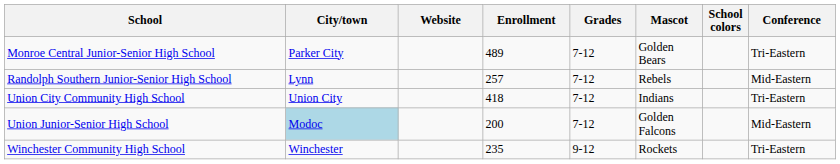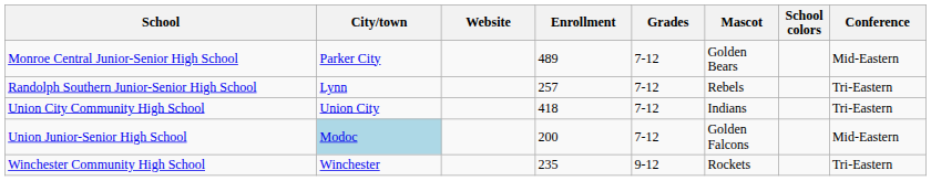Monroe Central Junior-Senior High School | Conference: Tri-Eastern -> Mid-Eastern
Randolph Southern Junior-Senior High School | Conference: Mid-Eastern -> Tri-Eastern
